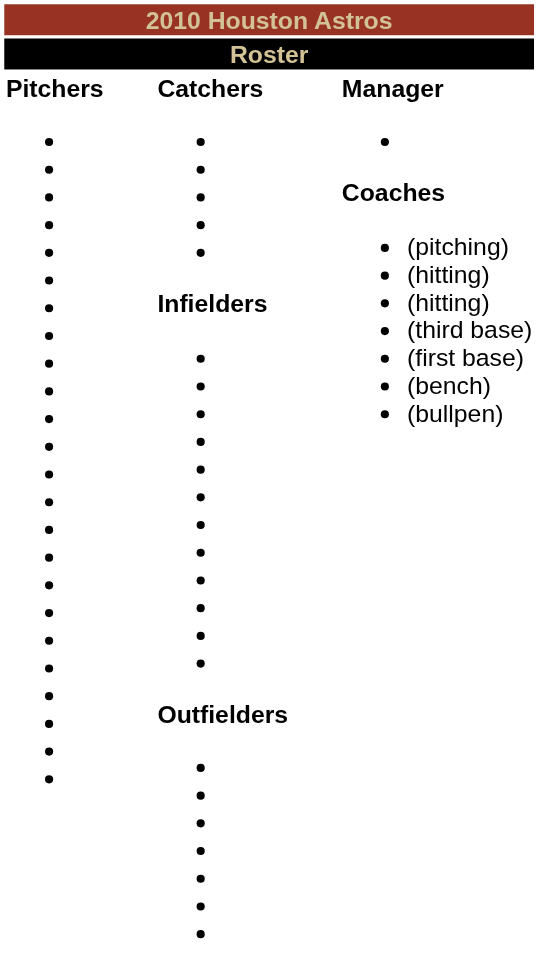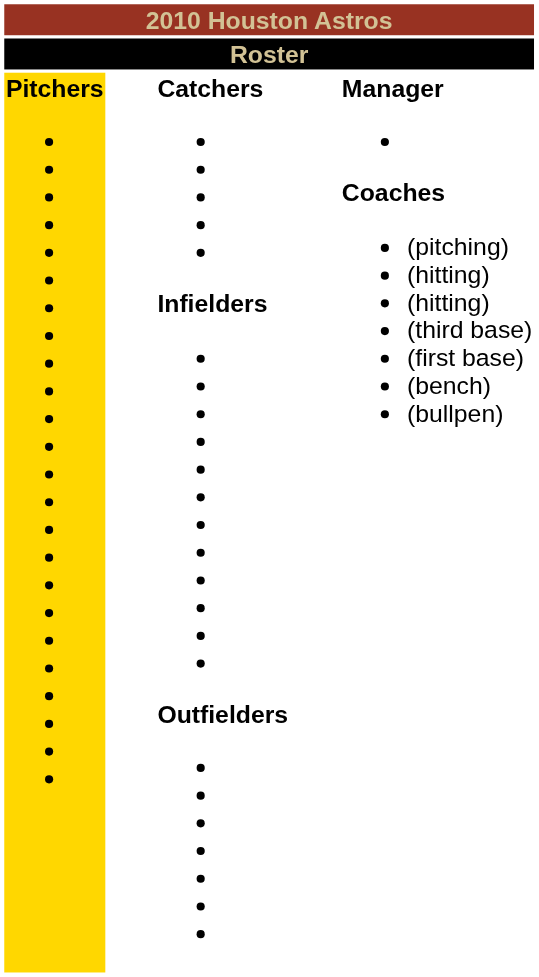Pitchers | column 1: no background -> gold background
